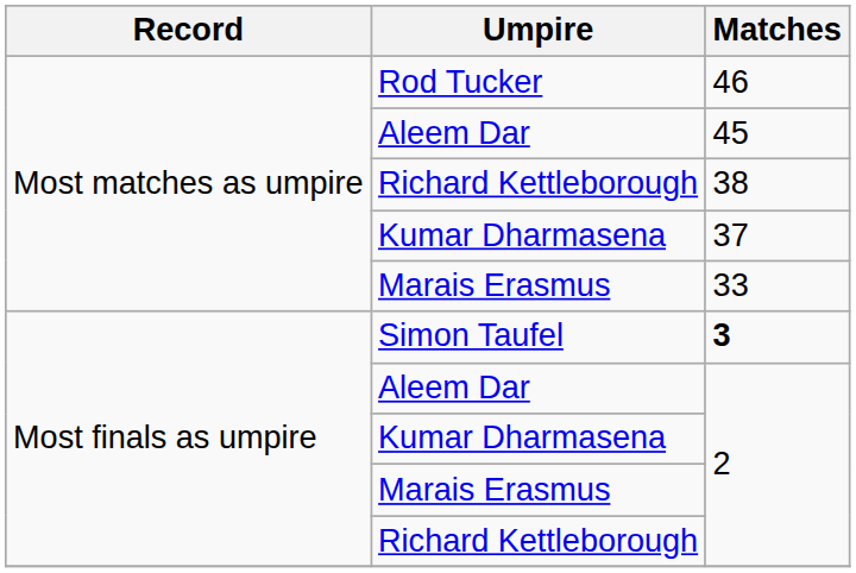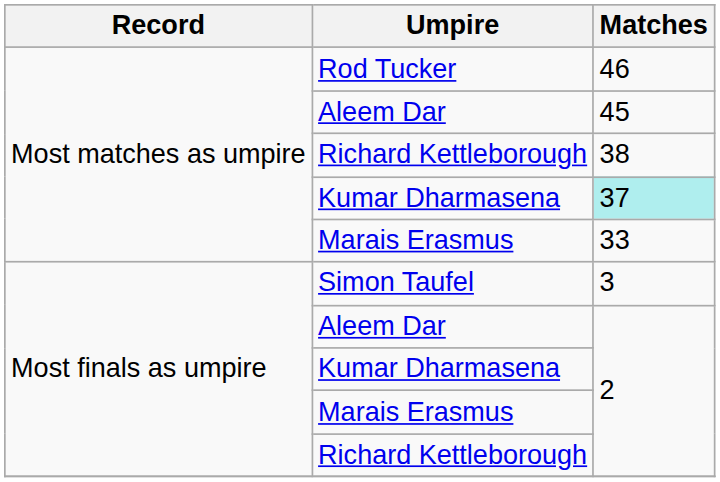37 | Matches: no background -> paleturquoise background
3 | Matches: bold -> normal
